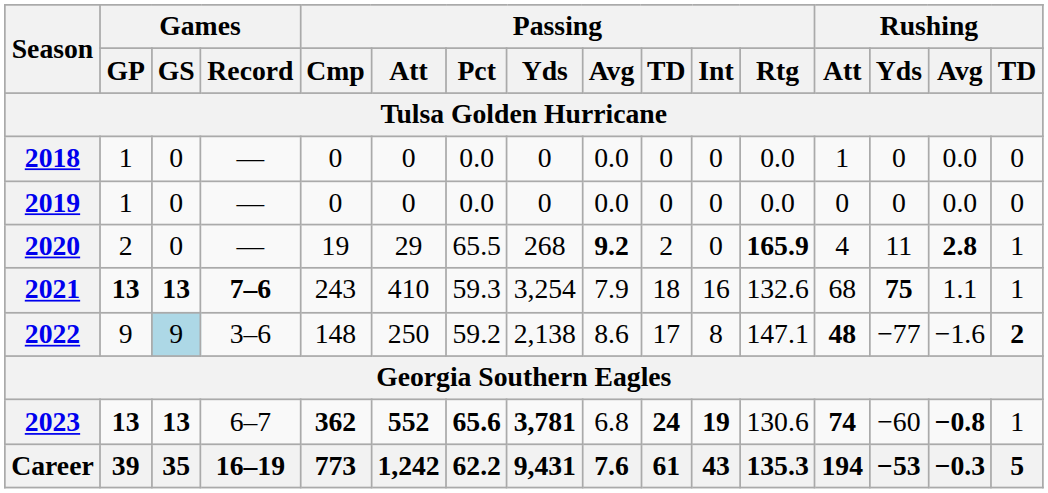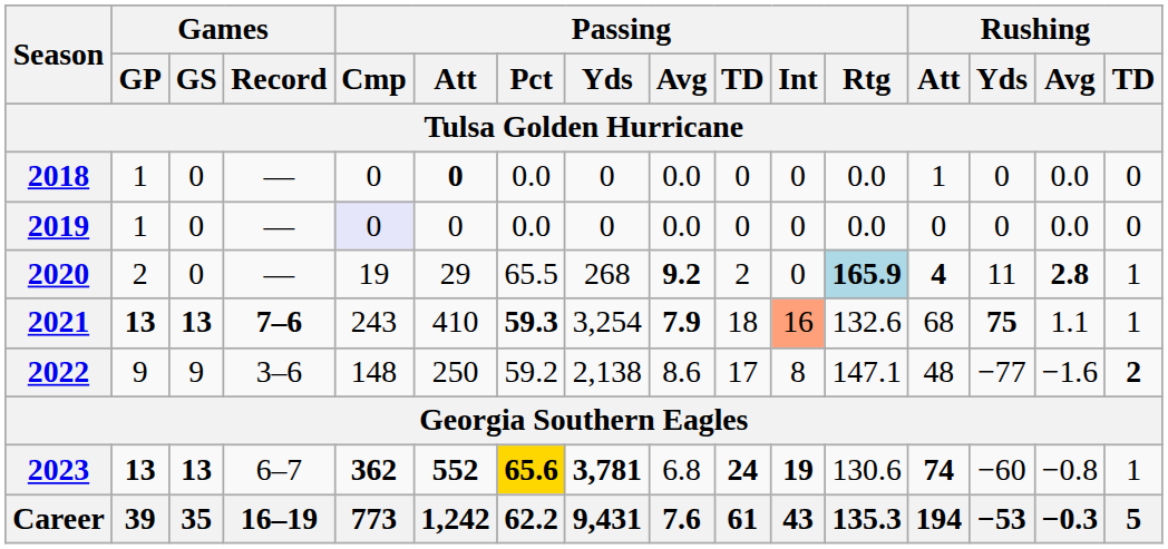2018 | Passing / Att / Tulsa Golden Hurricane: normal -> bold
2019 | Passing / Cmp / Tulsa Golden Hurricane: no background -> lavender background
2020 | Passing / Rtg / Tulsa Golden Hurricane: no background -> lightblue background
2020 | Rushing / Att / Tulsa Golden Hurricane: normal -> bold
2021 | Passing / Pct / Tulsa Golden Hurricane: normal -> bold
2021 | Passing / Avg / Tulsa Golden Hurricane: normal -> bold
2021 | Passing / Int / Tulsa Golden Hurricane: no background -> lightsalmon background
2022 | Games / GS / Tulsa Golden Hurricane: lightblue background -> no background
2022 | Rushing / Att / Tulsa Golden Hurricane: bold -> normal
2023 | Passing / Pct / Tulsa Golden Hurricane: no background -> gold background
2023 | Rushing / Avg / Tulsa Golden Hurricane: bold -> normal
